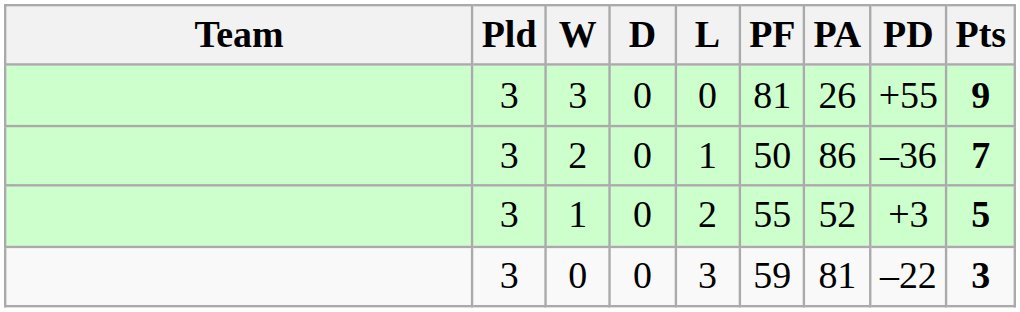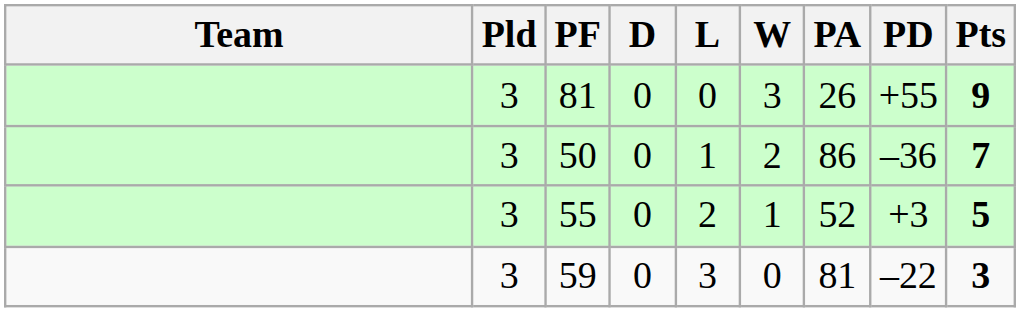columns swapped: W <-> PF
